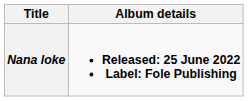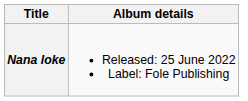Nana loke | Album details: bold -> normal
